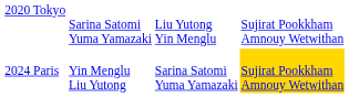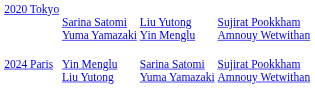2024 Paris | column 4: gold background -> no background
